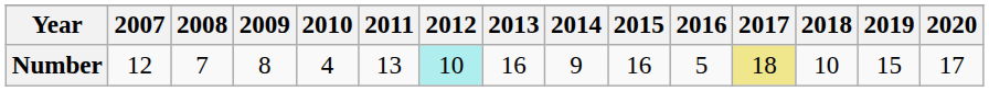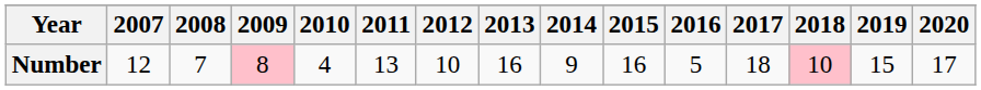Number | 2009: no background -> pink background
Number | 2012: paleturquoise background -> no background
Number | 2017: khaki background -> no background
Number | 2018: no background -> pink background
